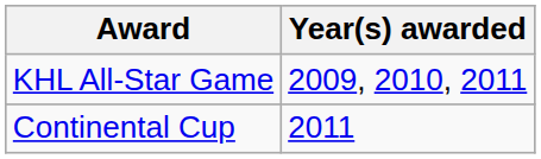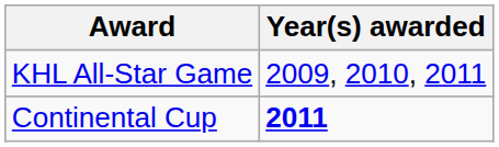Continental Cup | Year(s) awarded: normal -> bold
